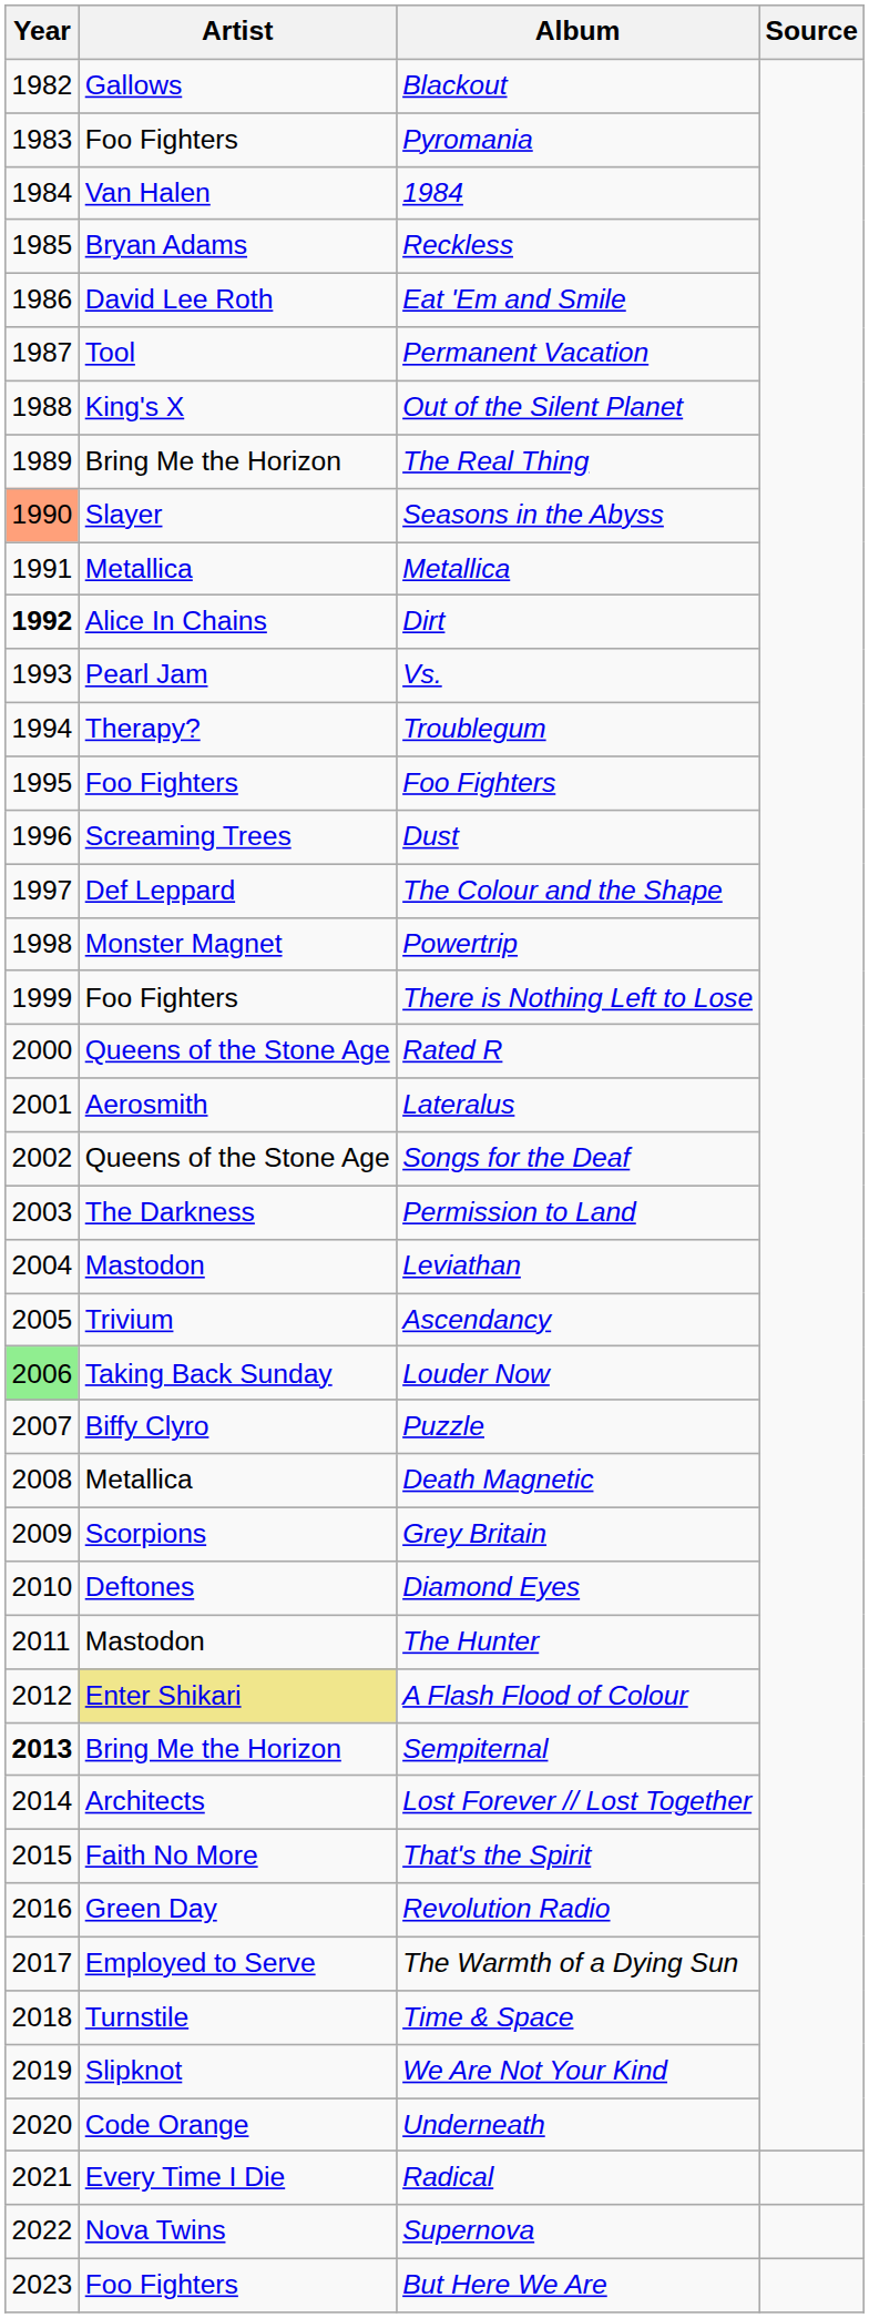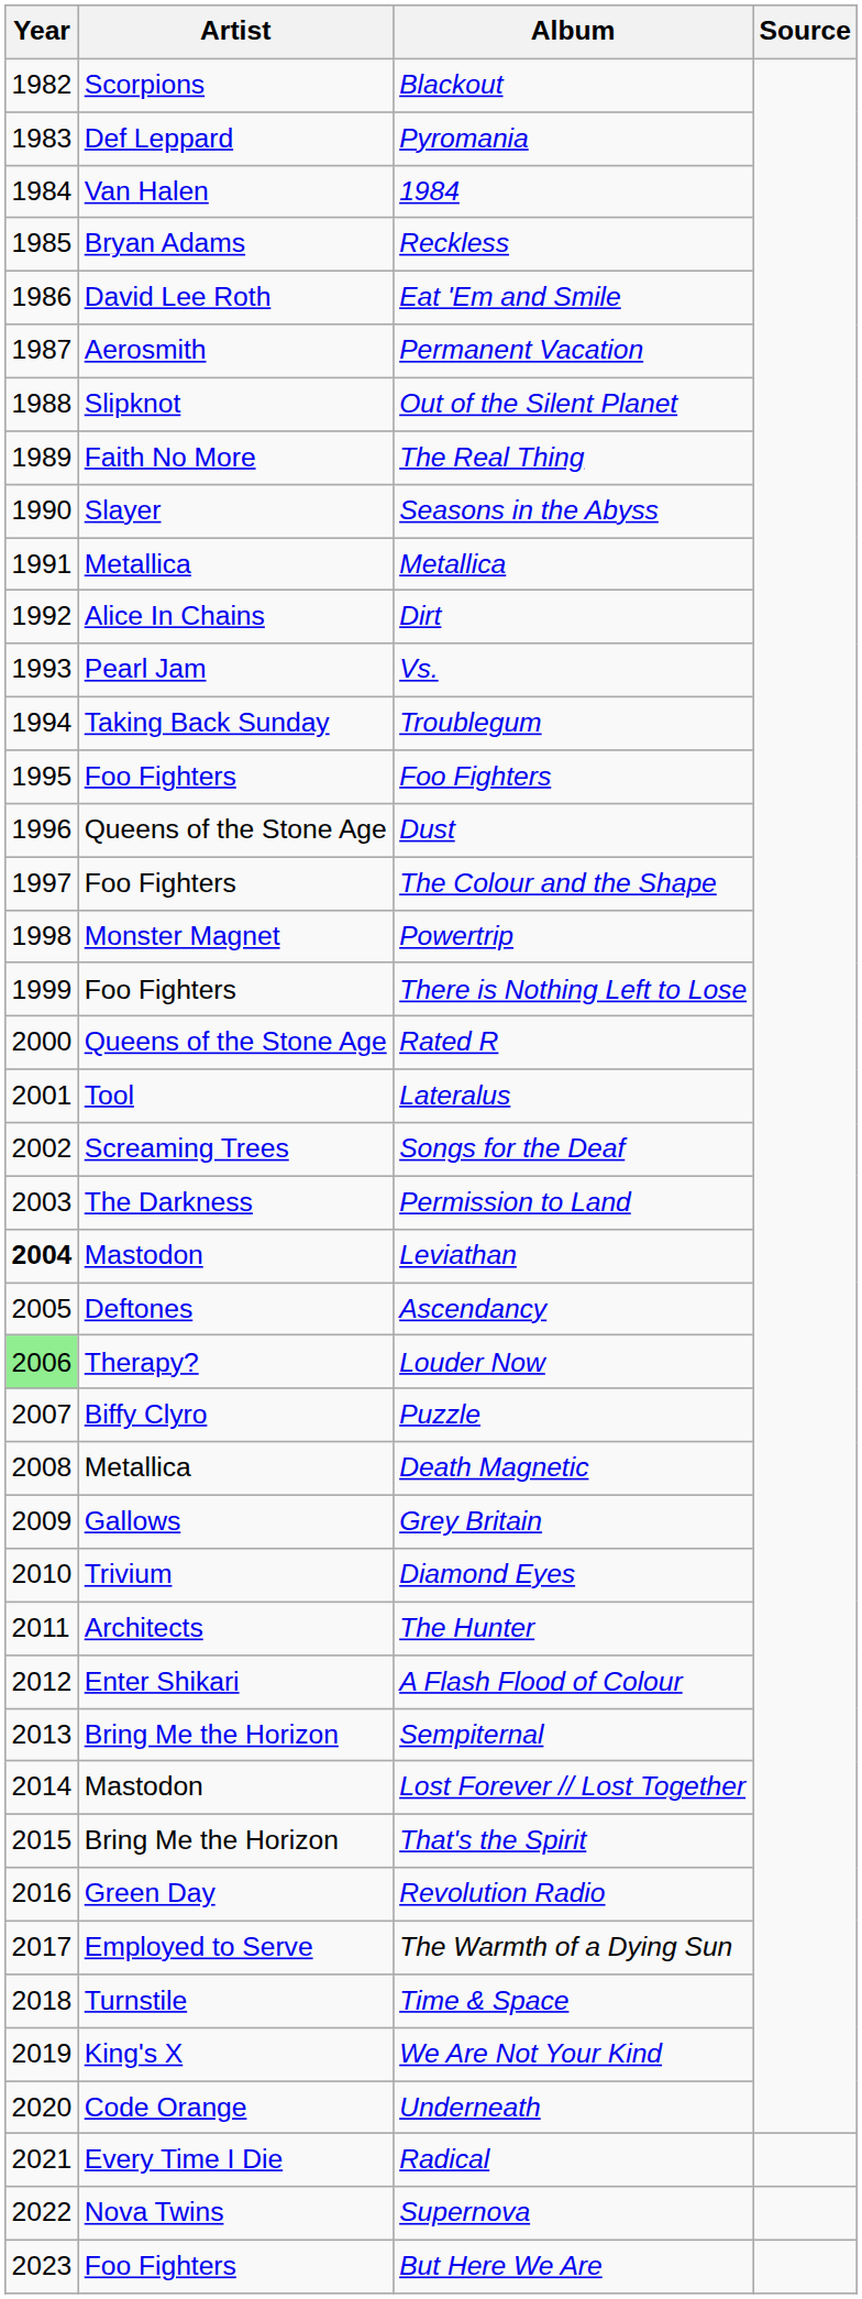Blackout | Artist: Gallows -> Scorpions
Pyromania | Artist: Foo Fighters -> Def Leppard
Permanent Vacation | Artist: Tool -> Aerosmith
Out of the Silent Planet | Artist: King's X -> Slipknot
The Real Thing | Artist: Bring Me the Horizon -> Faith No More
Seasons in the Abyss | Year: lightsalmon background -> no background
Dirt | Year: bold -> normal
Troublegum | Artist: Therapy? -> Taking Back Sunday
Dust | Artist: Screaming Trees -> Queens of the Stone Age
The Colour and the Shape | Artist: Def Leppard -> Foo Fighters
Lateralus | Artist: Aerosmith -> Tool
Songs for the Deaf | Artist: Queens of the Stone Age -> Screaming Trees
Leviathan | Year: normal -> bold
Ascendancy | Artist: Trivium -> Deftones
Louder Now | Artist: Taking Back Sunday -> Therapy?
Grey Britain | Artist: Scorpions -> Gallows
Diamond Eyes | Artist: Deftones -> Trivium
The Hunter | Artist: Mastodon -> Architects
A Flash Flood of Colour | Artist: khaki background -> no background
Sempiternal | Year: bold -> normal
Lost Forever // Lost Together | Artist: Architects -> Mastodon
That's the Spirit | Artist: Faith No More -> Bring Me the Horizon
We Are Not Your Kind | Artist: Slipknot -> King's X
